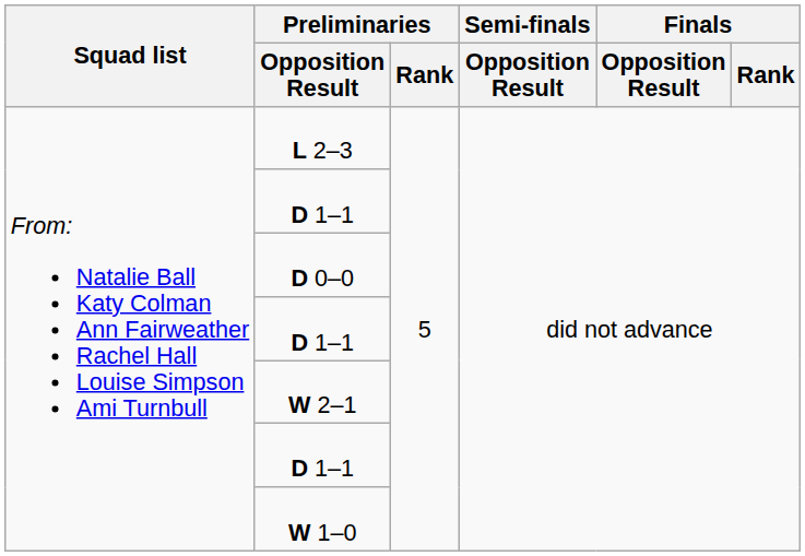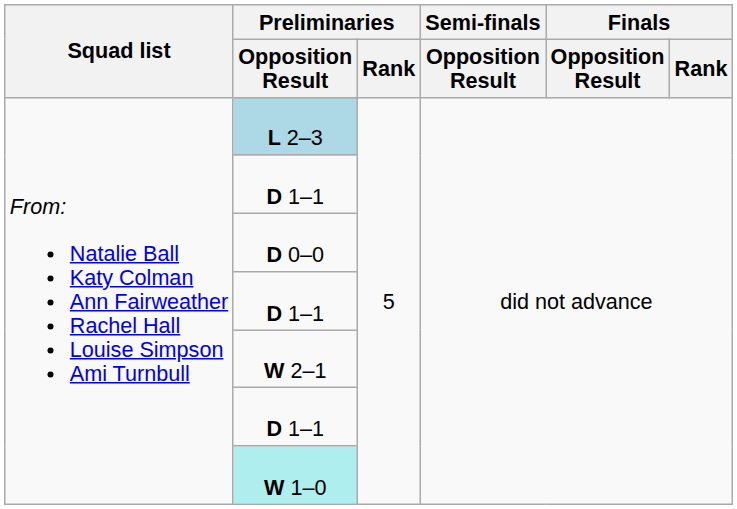L 2–3 | Preliminaries / Opposition Result: no background -> lightblue background
W 1–0 | Preliminaries / Opposition Result: no background -> paleturquoise background
